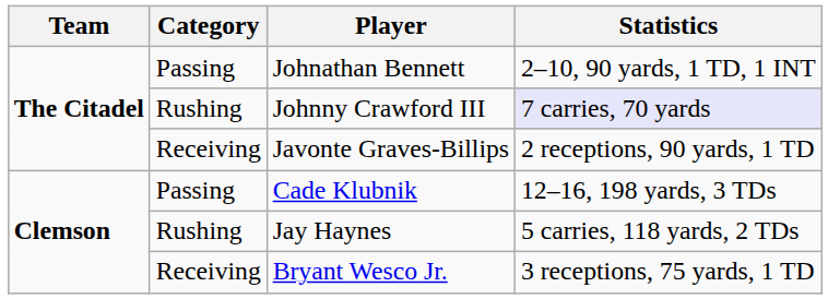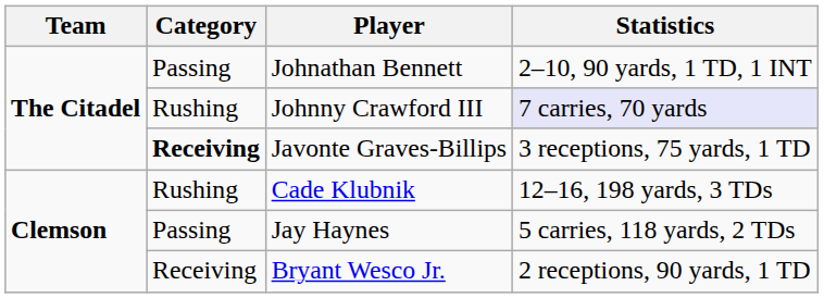Javonte Graves-Billips | Category: normal -> bold
Javonte Graves-Billips | Statistics: 2 receptions, 90 yards, 1 TD -> 3 receptions, 75 yards, 1 TD
Cade Klubnik | Category: Passing -> Rushing
Jay Haynes | Category: Rushing -> Passing
Bryant Wesco Jr. | Statistics: 3 receptions, 75 yards, 1 TD -> 2 receptions, 90 yards, 1 TD
